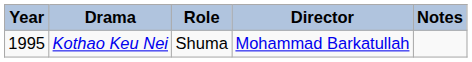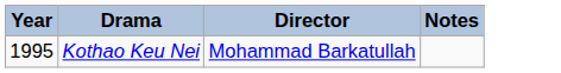- column: Role | Shuma
